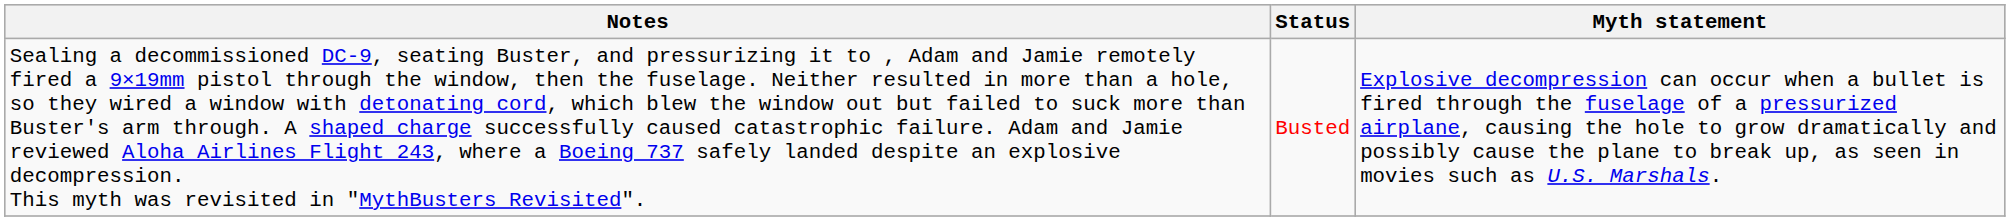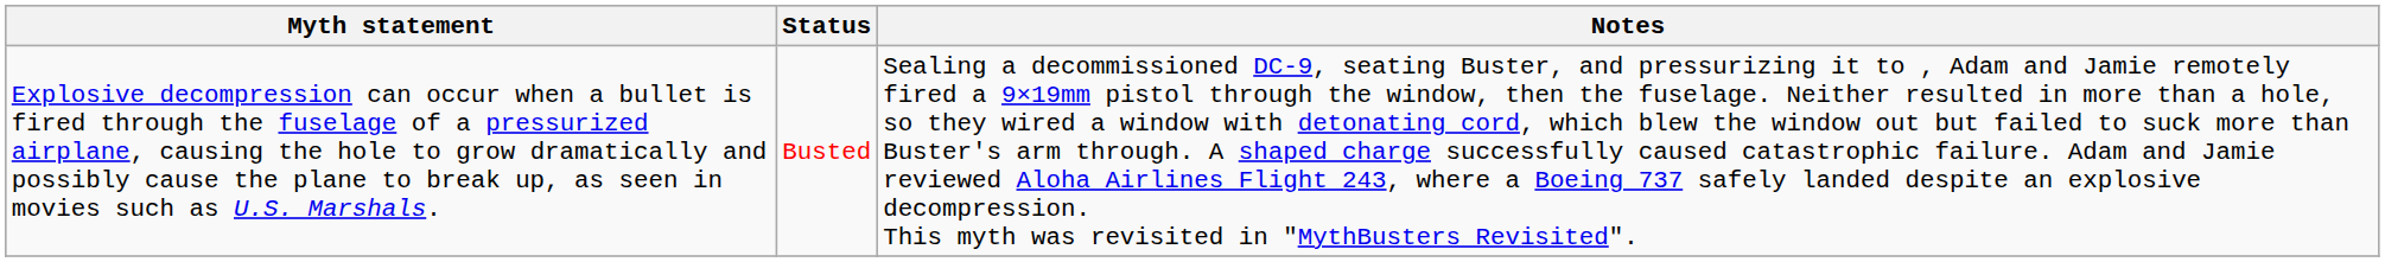columns swapped: Myth statement <-> Notes
